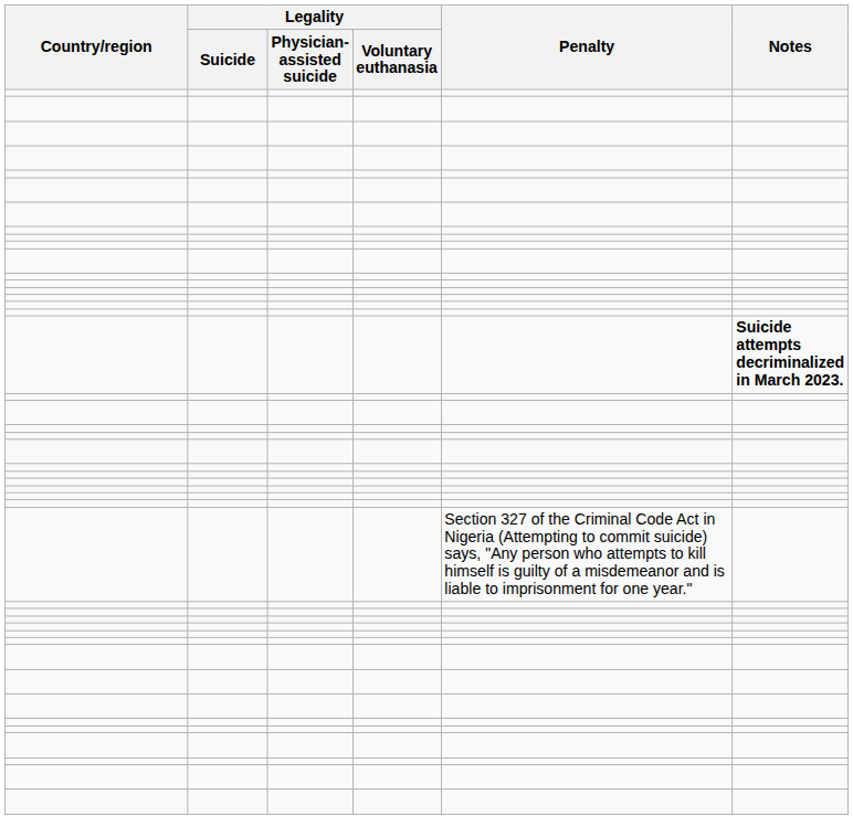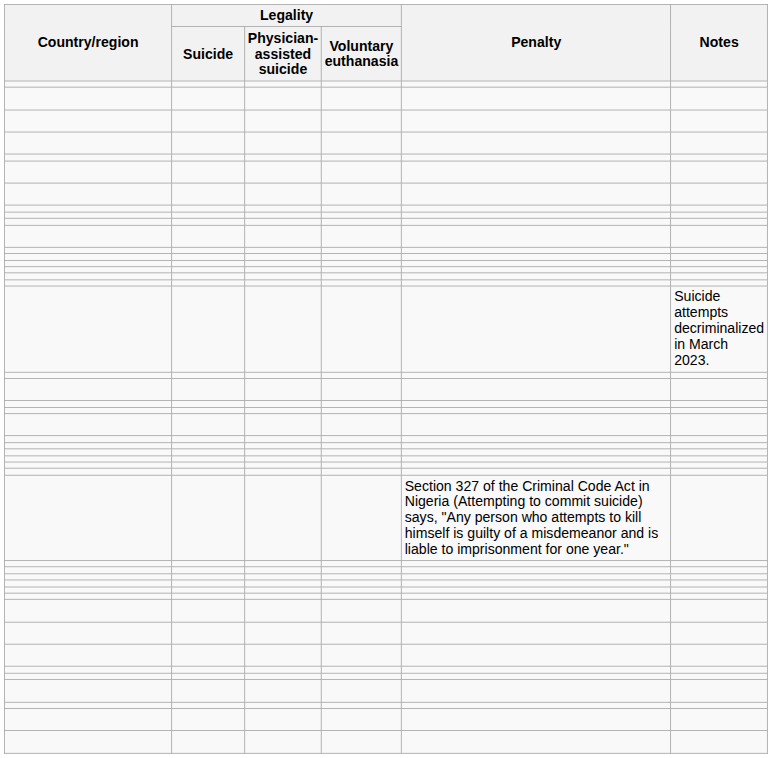row 20 | Notes: bold -> normal
